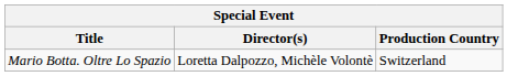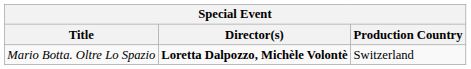Mario Botta. Oltre Lo Spazio | Director(s): normal -> bold
